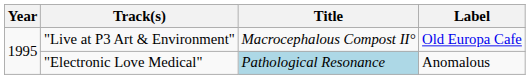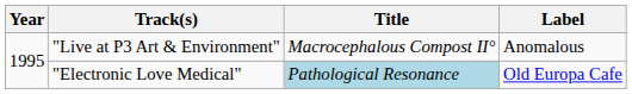"Live at P3 Art & Environment" | Label: Old Europa Cafe -> Anomalous
"Electronic Love Medical" | Label: Anomalous -> Old Europa Cafe
